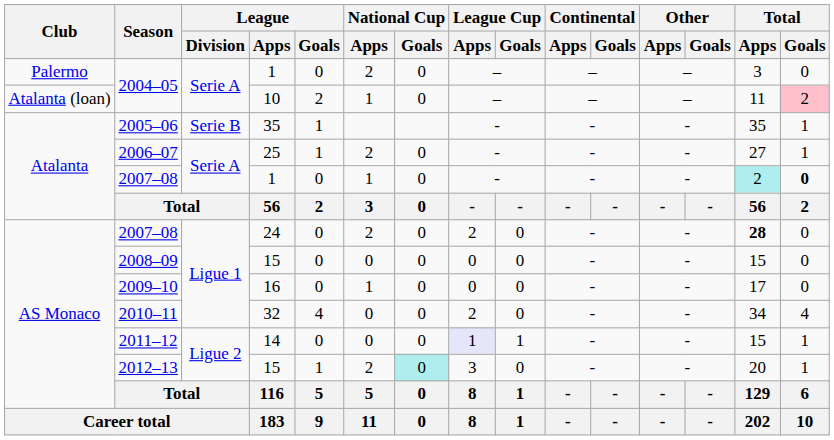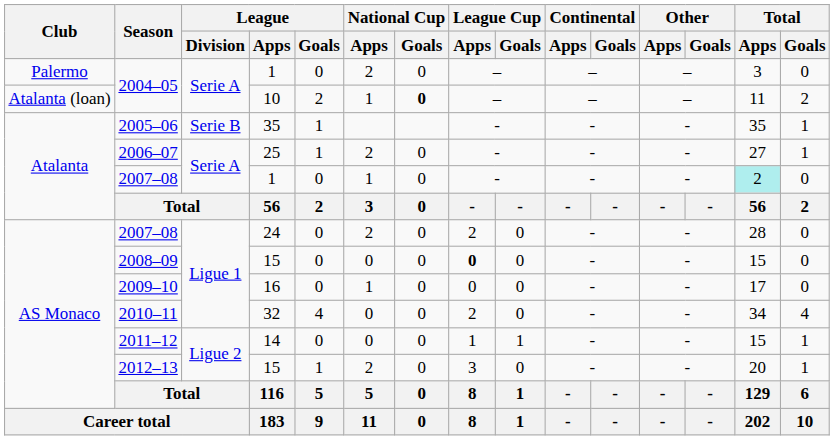2004–05 / 10 | National Cup / Goals: normal -> bold
2004–05 / 10 | Total / Goals: pink background -> no background
2007–08 / 1 | Total / Goals: bold -> normal
2007–08 / 24 | Total / Apps: bold -> normal
2008–09 | League Cup / Apps: normal -> bold
2011–12 | League Cup / Apps: lavender background -> no background
2012–13 | National Cup / Goals: paleturquoise background -> no background
